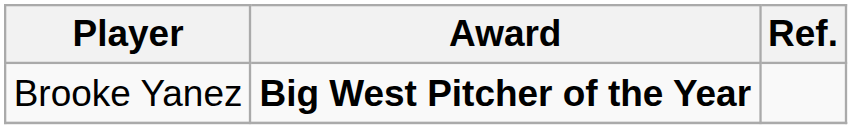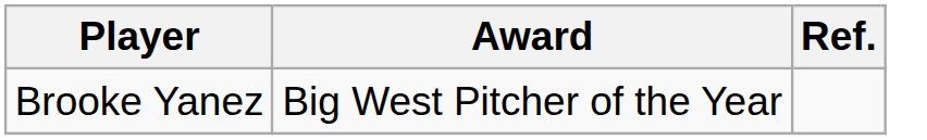Brooke Yanez | Award: bold -> normal
